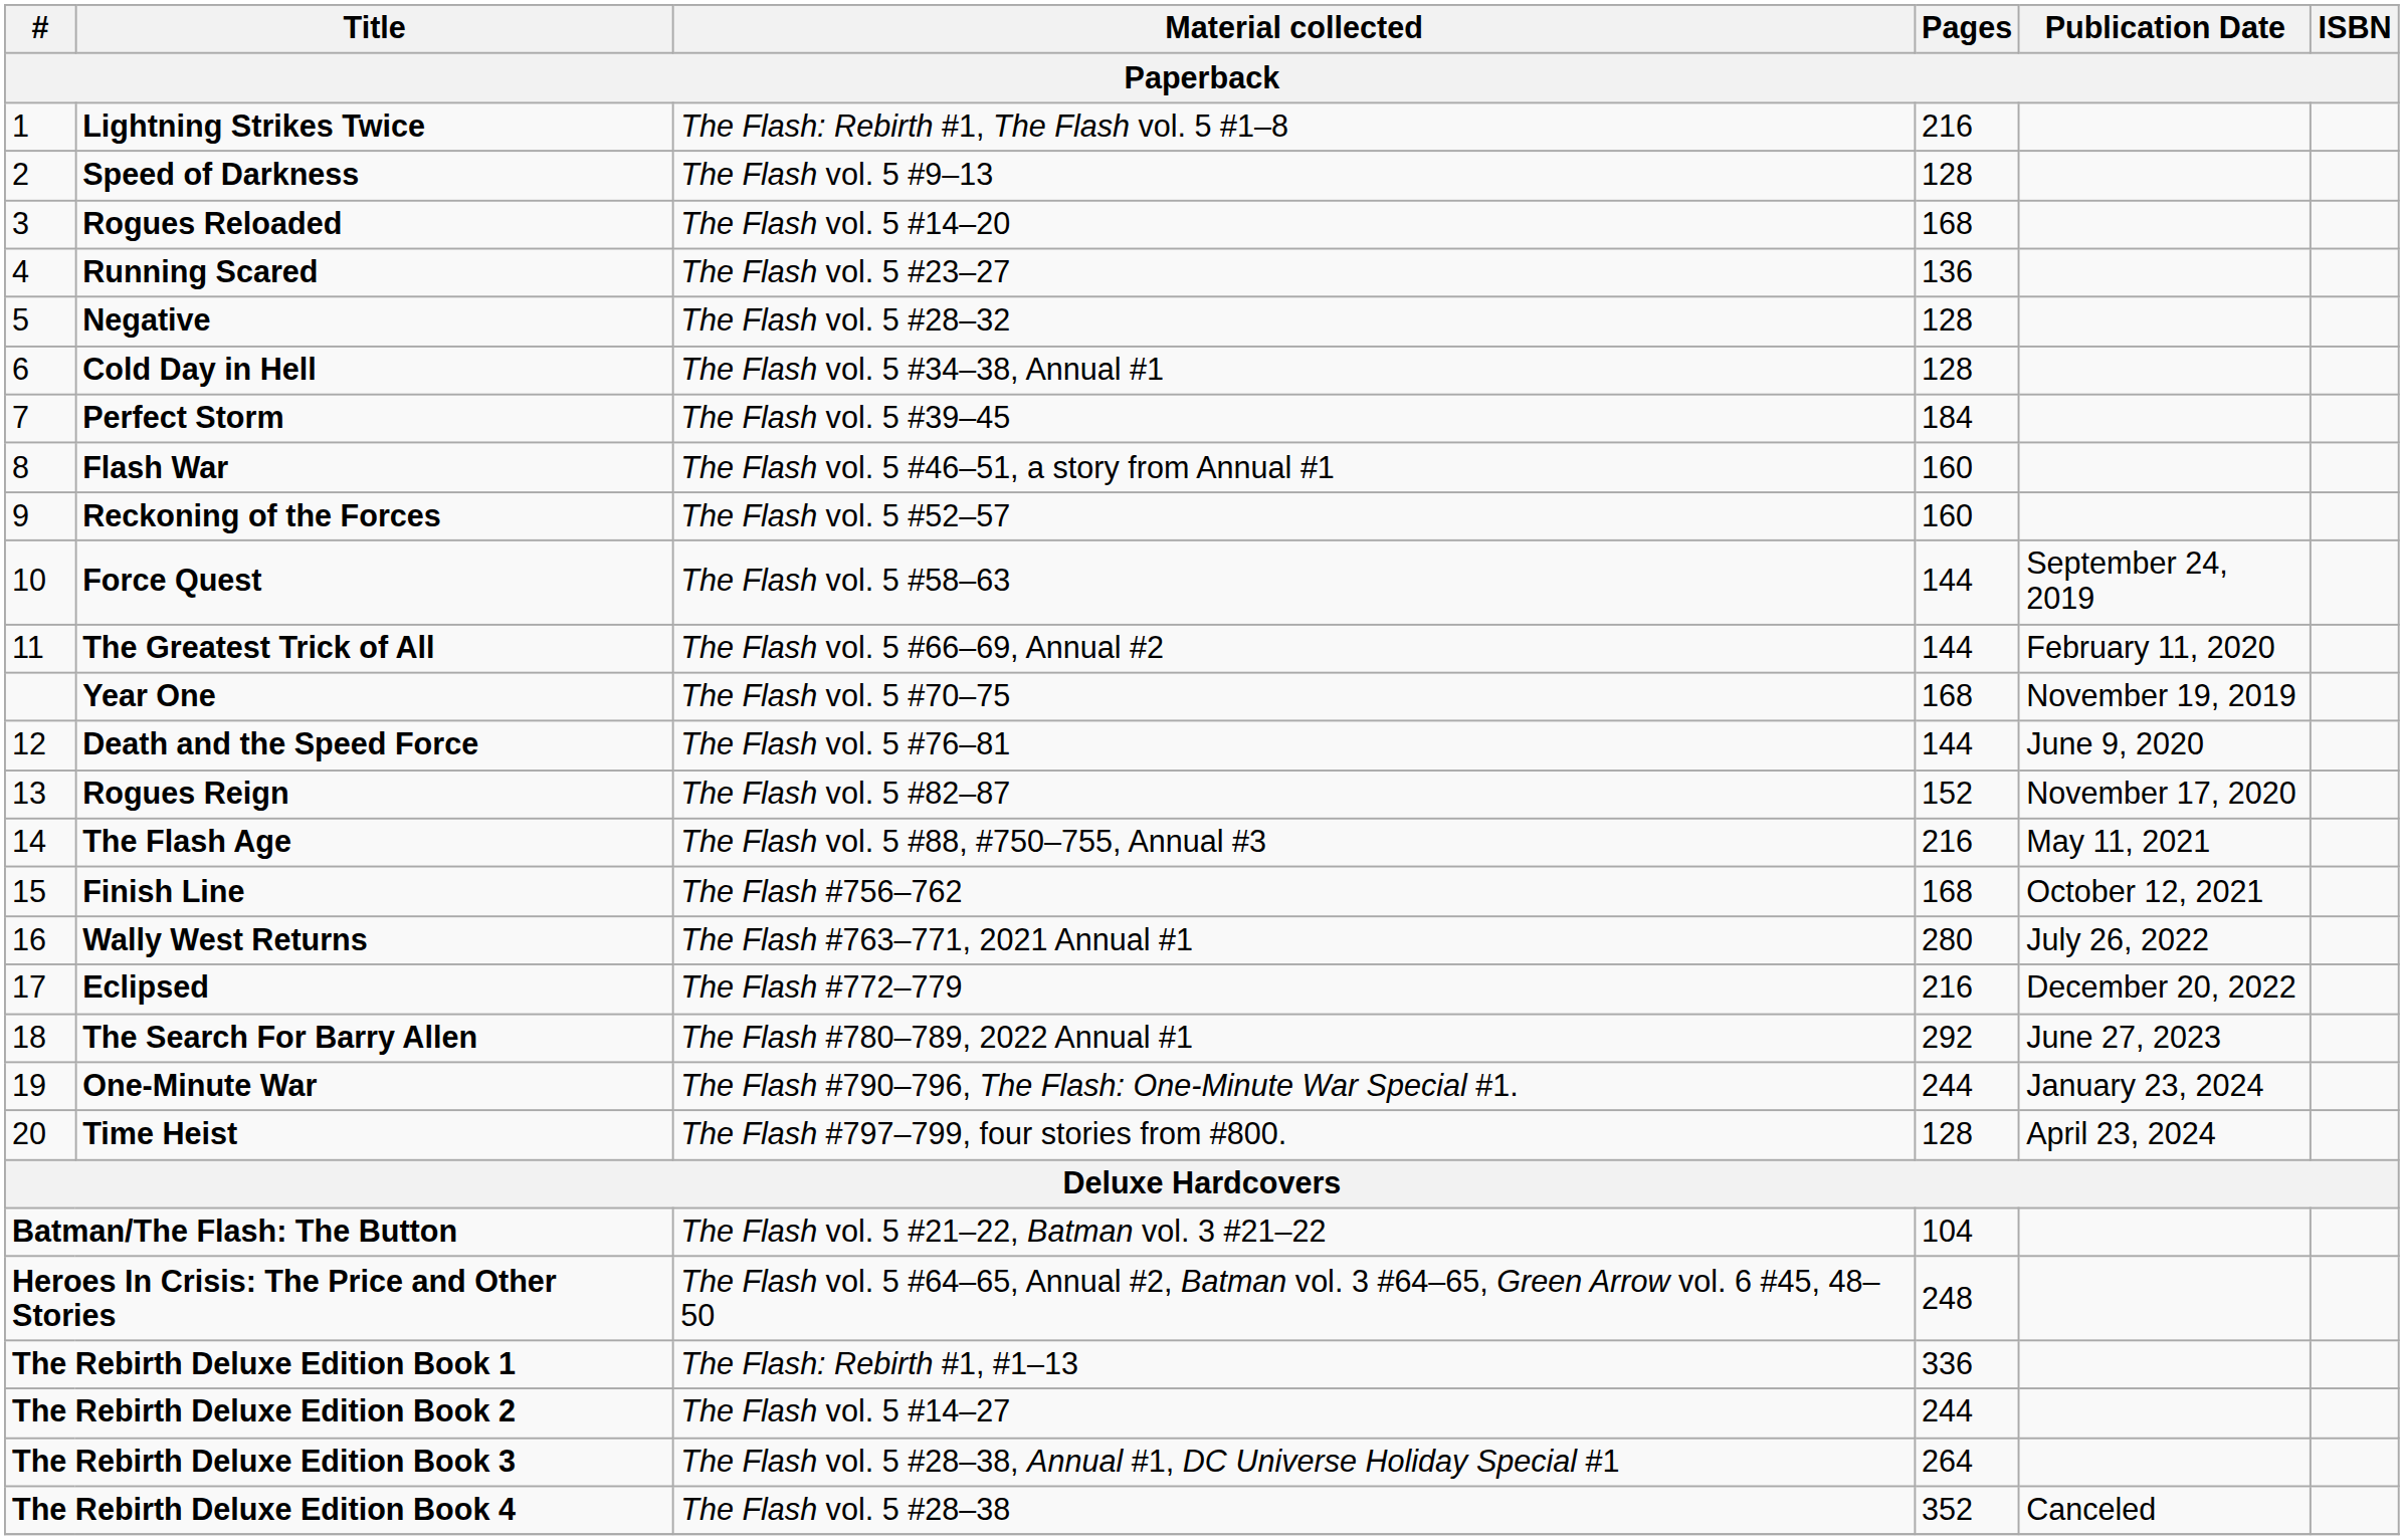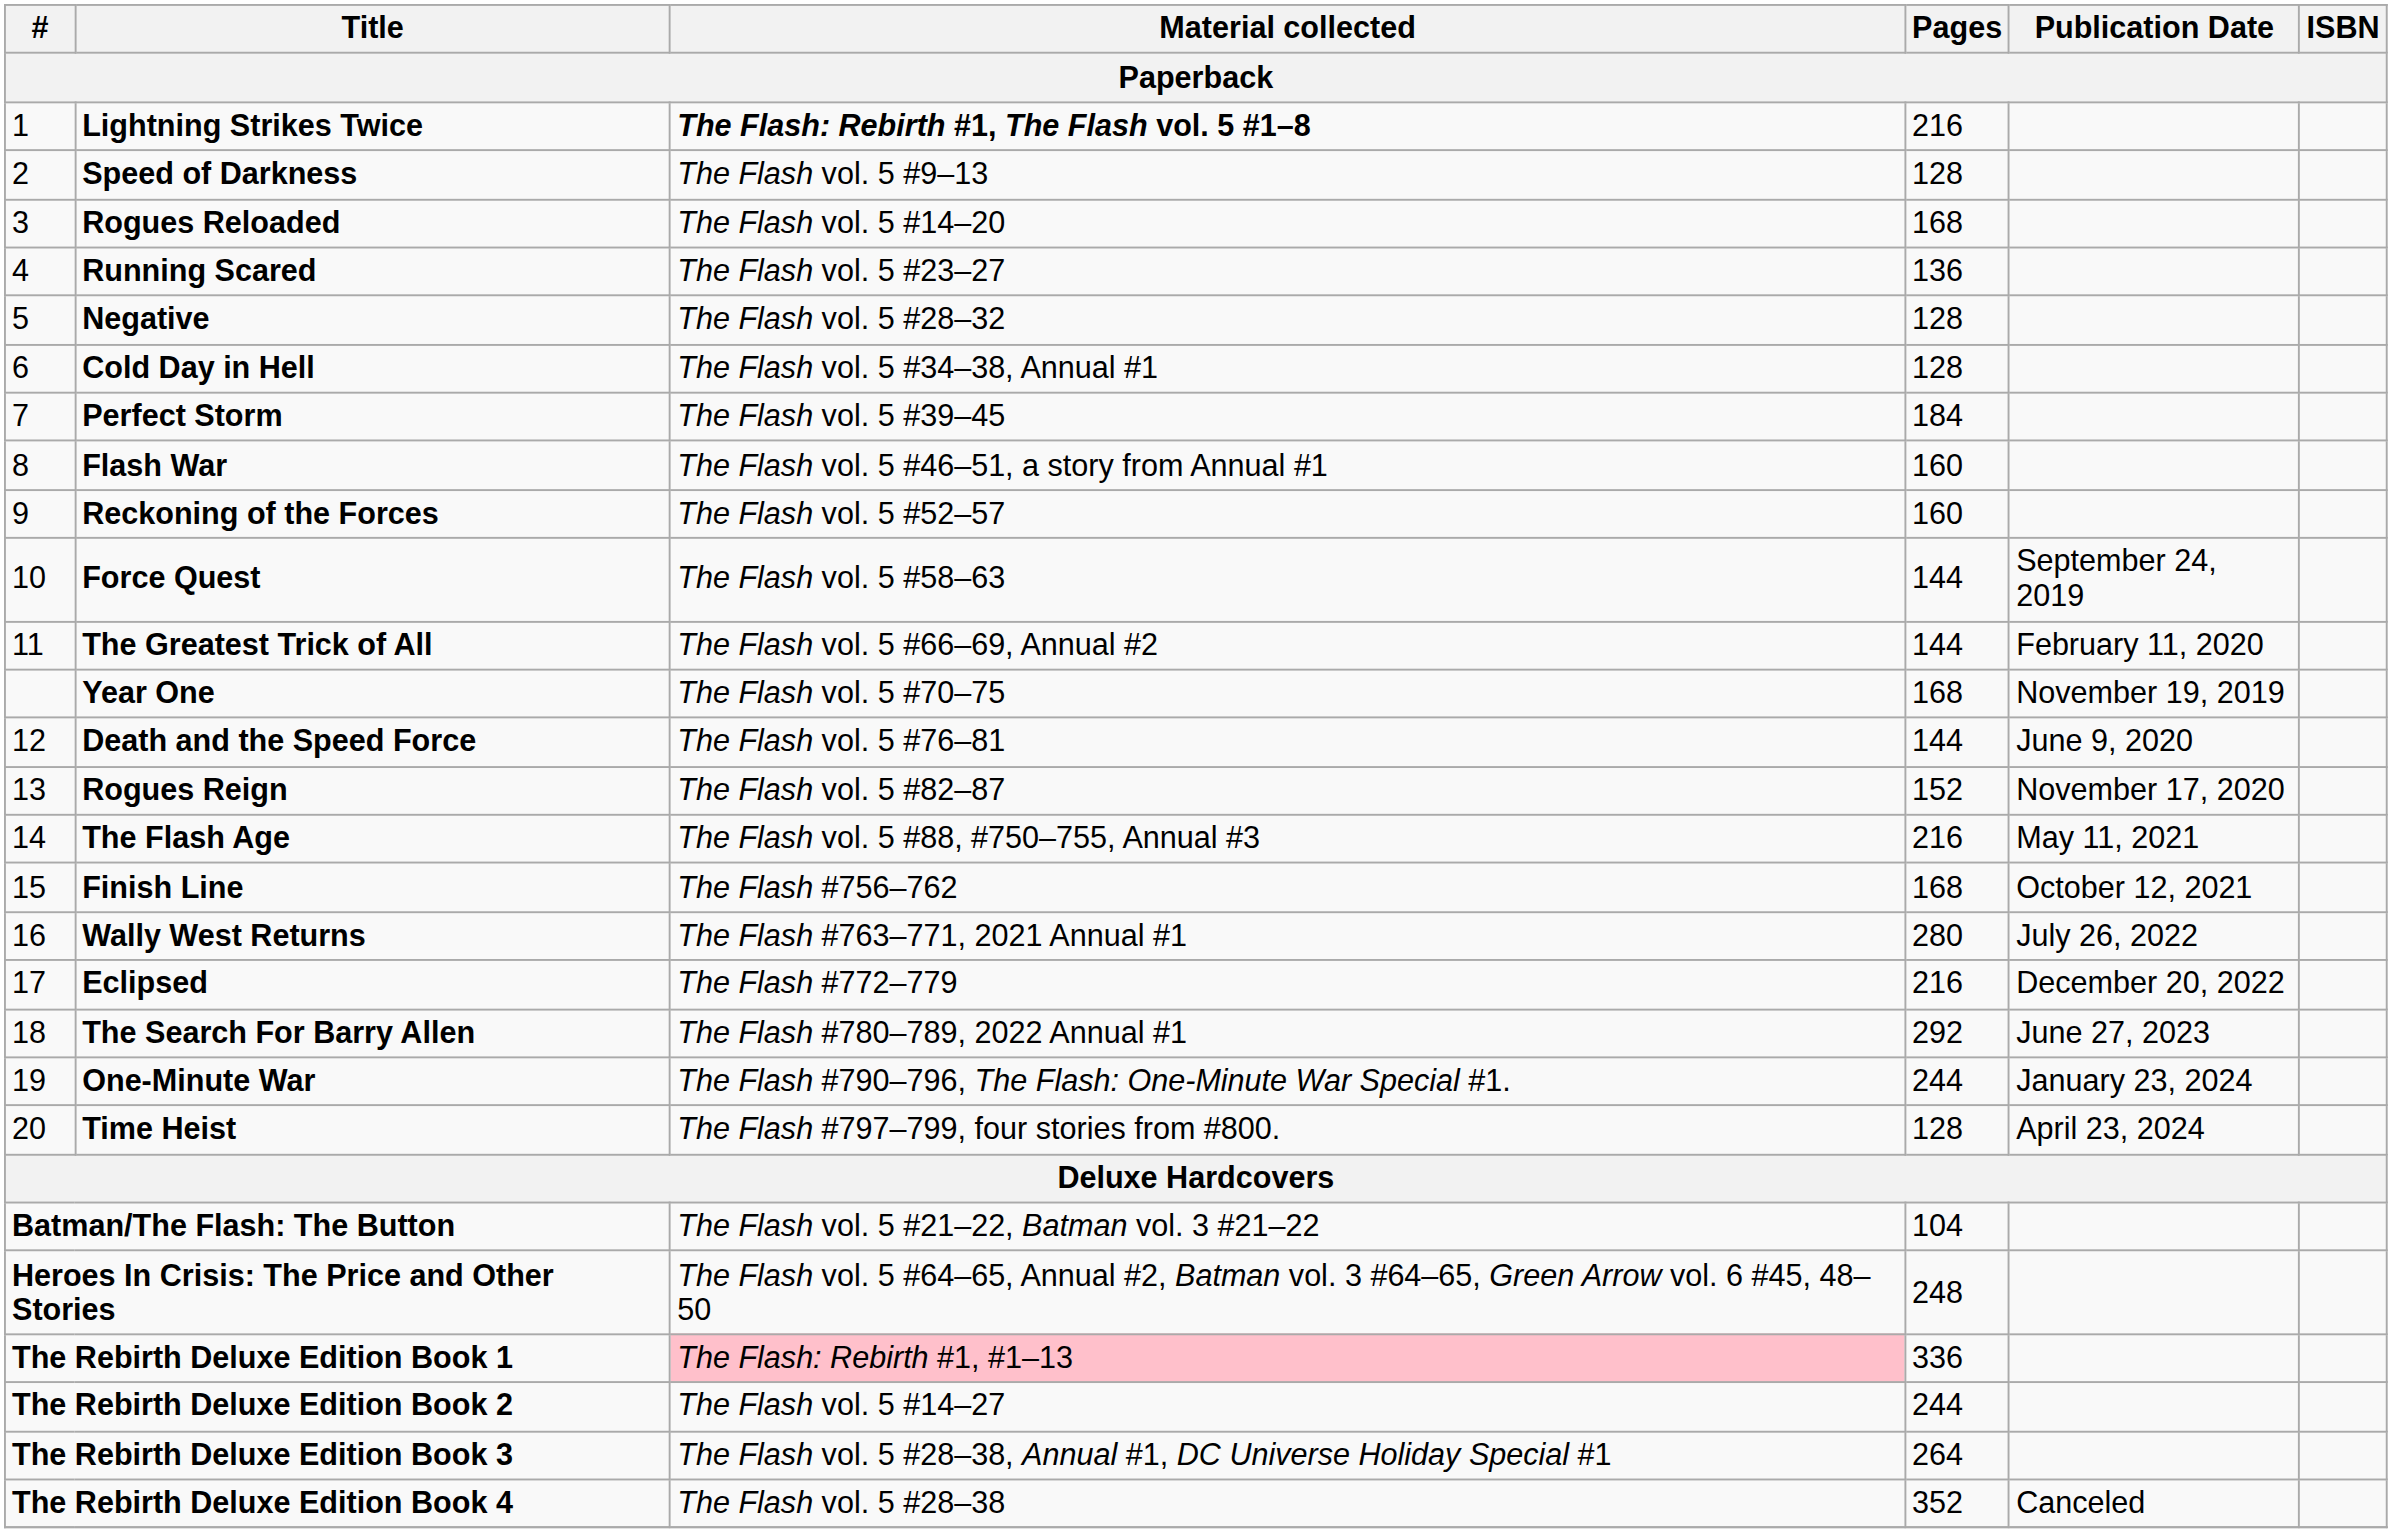Lightning Strikes Twice | Material collected: normal -> bold
The Rebirth Deluxe Edition Book 1 | Material collected: no background -> pink background
